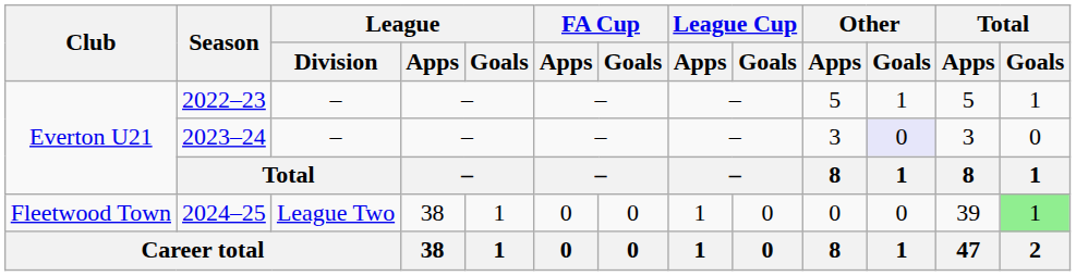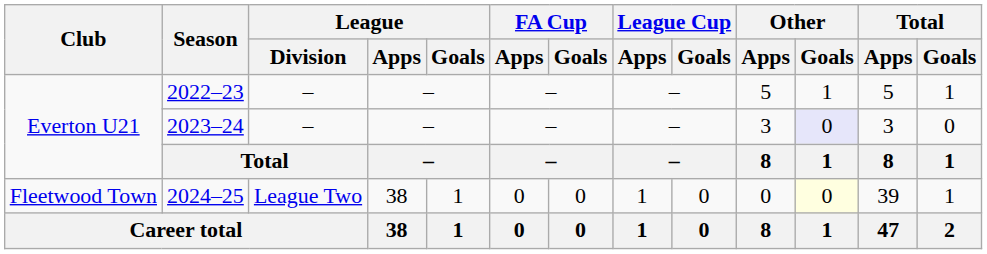2024–25 | Other / Goals: no background -> lightyellow background
2024–25 | Total / Goals: lightgreen background -> no background
